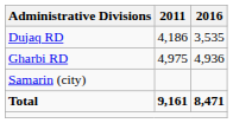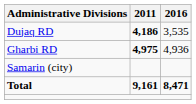Dujaq RD | 2011: normal -> bold
Gharbi RD | 2011: normal -> bold
